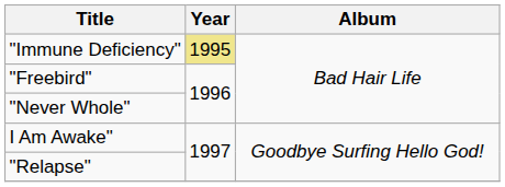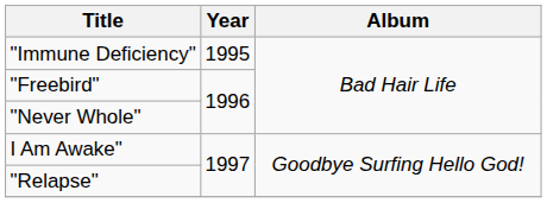"Immune Deficiency" | Year: khaki background -> no background
